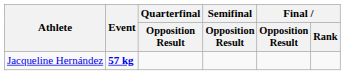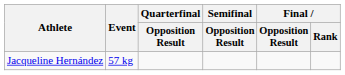Jacqueline Hernández | Event: bold -> normal
